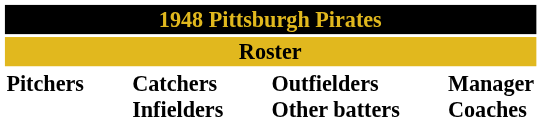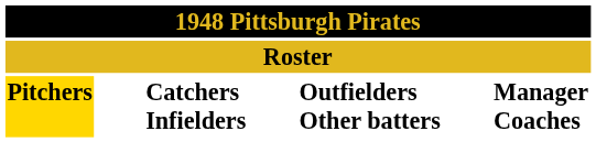Pitchers | column 1: no background -> gold background
